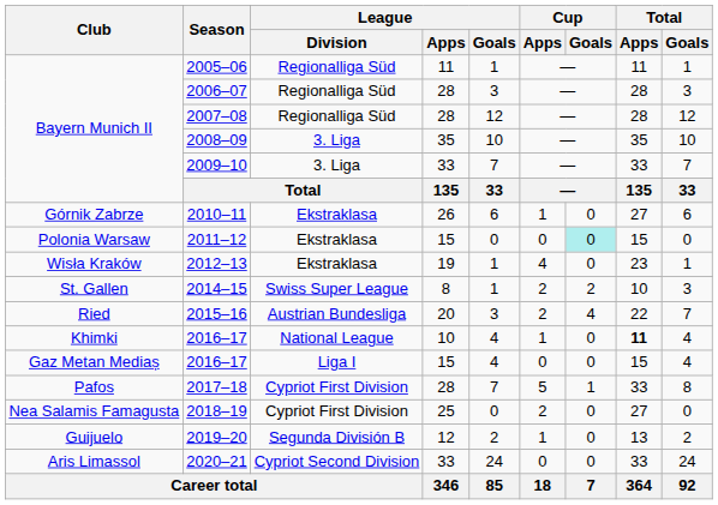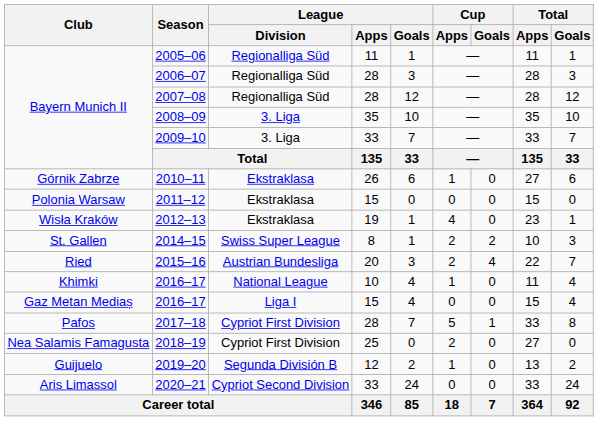2011–12 | Cup / Goals: paleturquoise background -> no background
Khimki / 2016–17 | Total / Apps: bold -> normal
